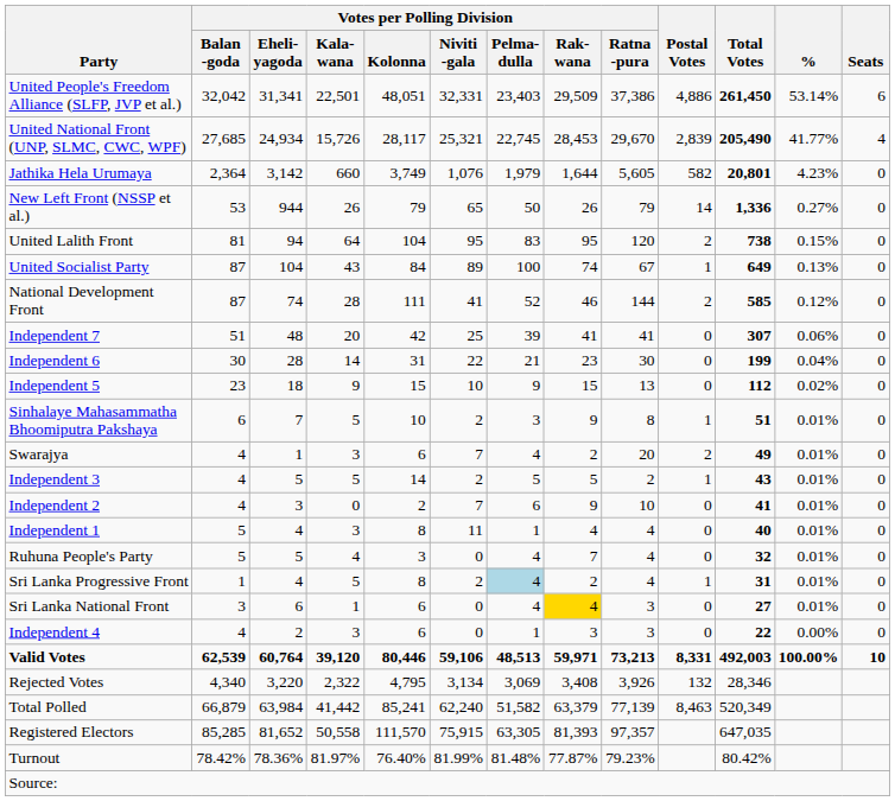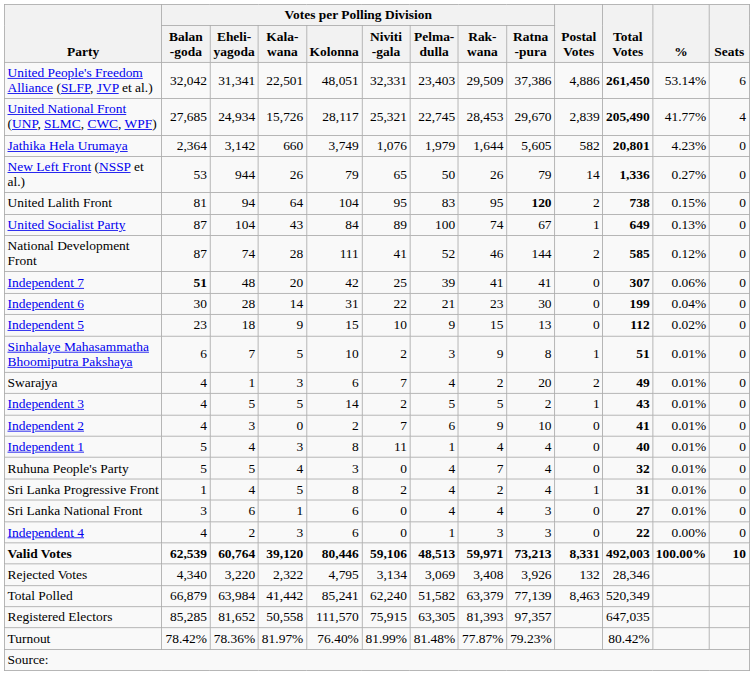United Lalith Front | Votes per Polling Division / Ratna -pura: normal -> bold
Independent 7 | Votes per Polling Division / Balan -goda: normal -> bold
Sri Lanka Progressive Front | Votes per Polling Division / Pelma- dulla: lightblue background -> no background
Sri Lanka National Front | Votes per Polling Division / Rak- wana: gold background -> no background
